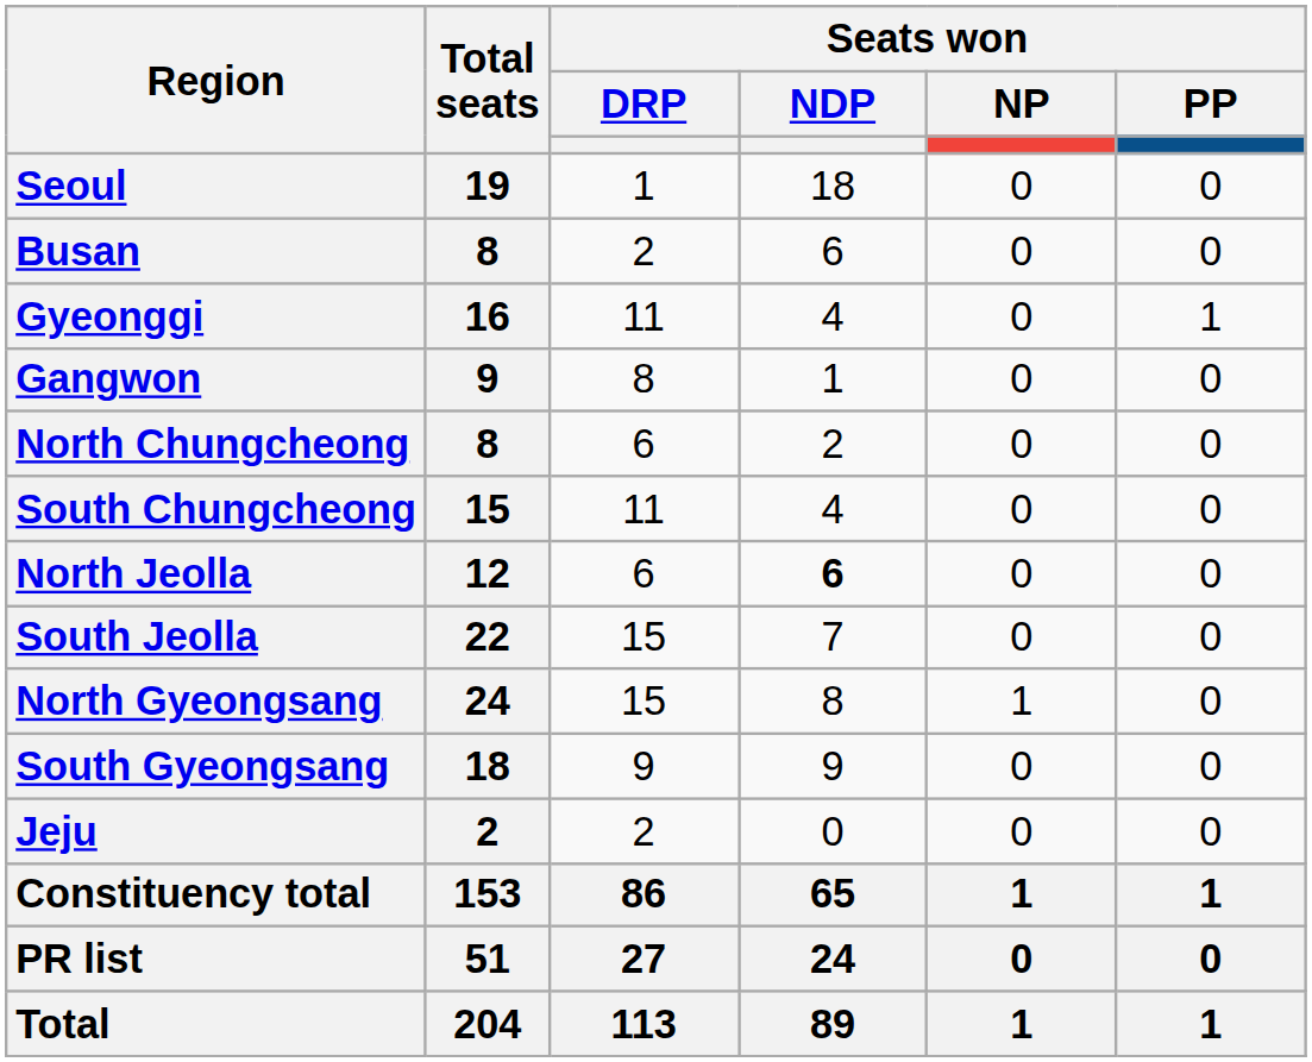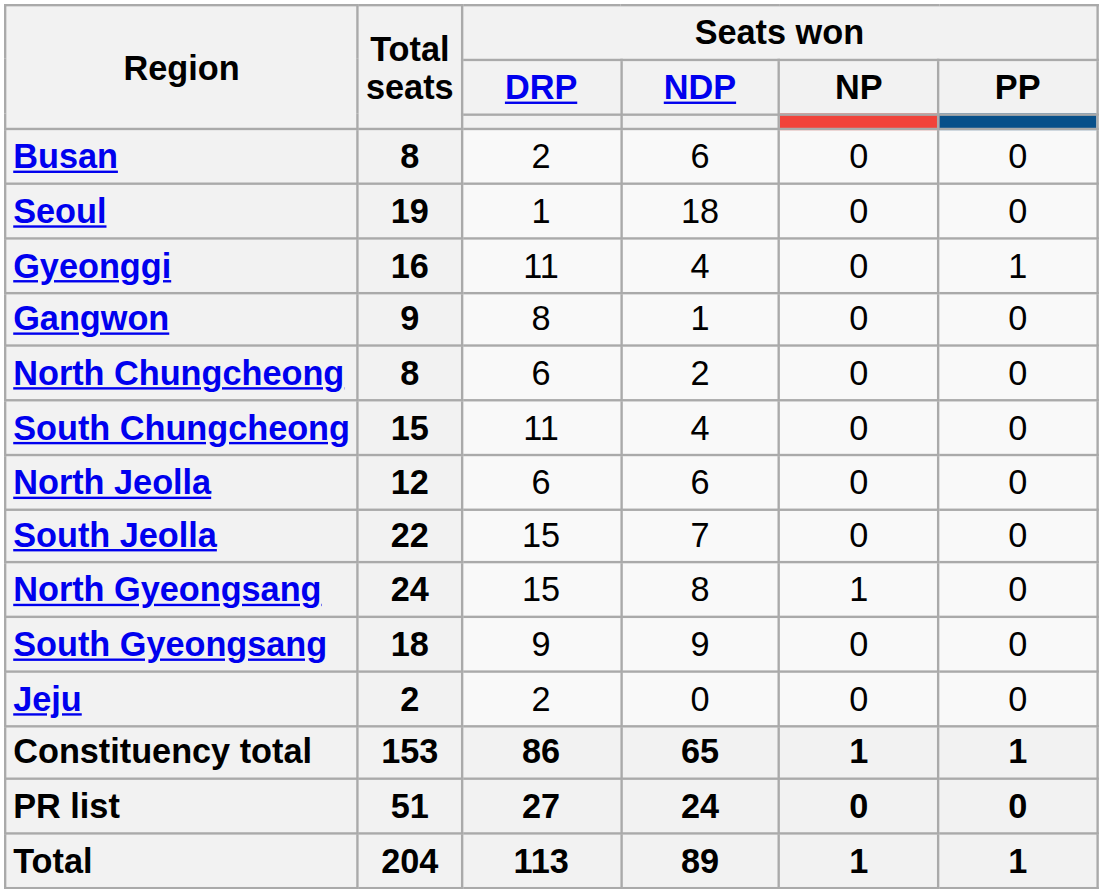rows swapped: Seoul <-> Busan
North Jeolla | Seats won / NDP: bold -> normal
